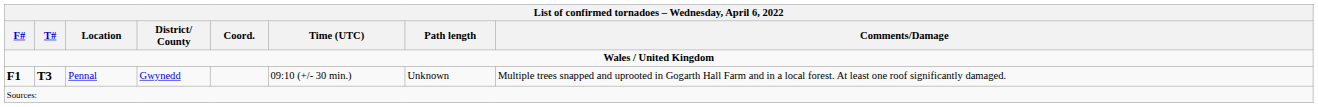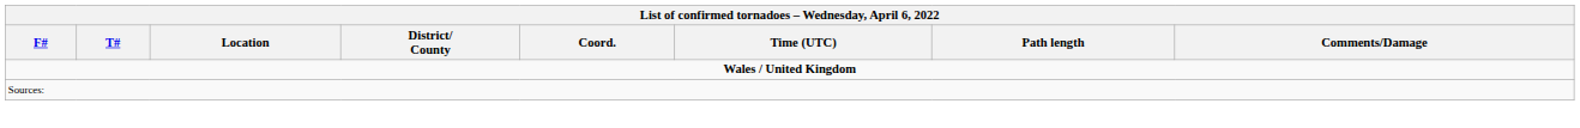- row: F1 | T3 | Pennal | Gwynedd | 09:10 (+/- 30 min.) | Unknown | Multiple trees snapped and uprooted in Gogarth Hall Farm and in a local forest. At least one roof significantly damaged.
